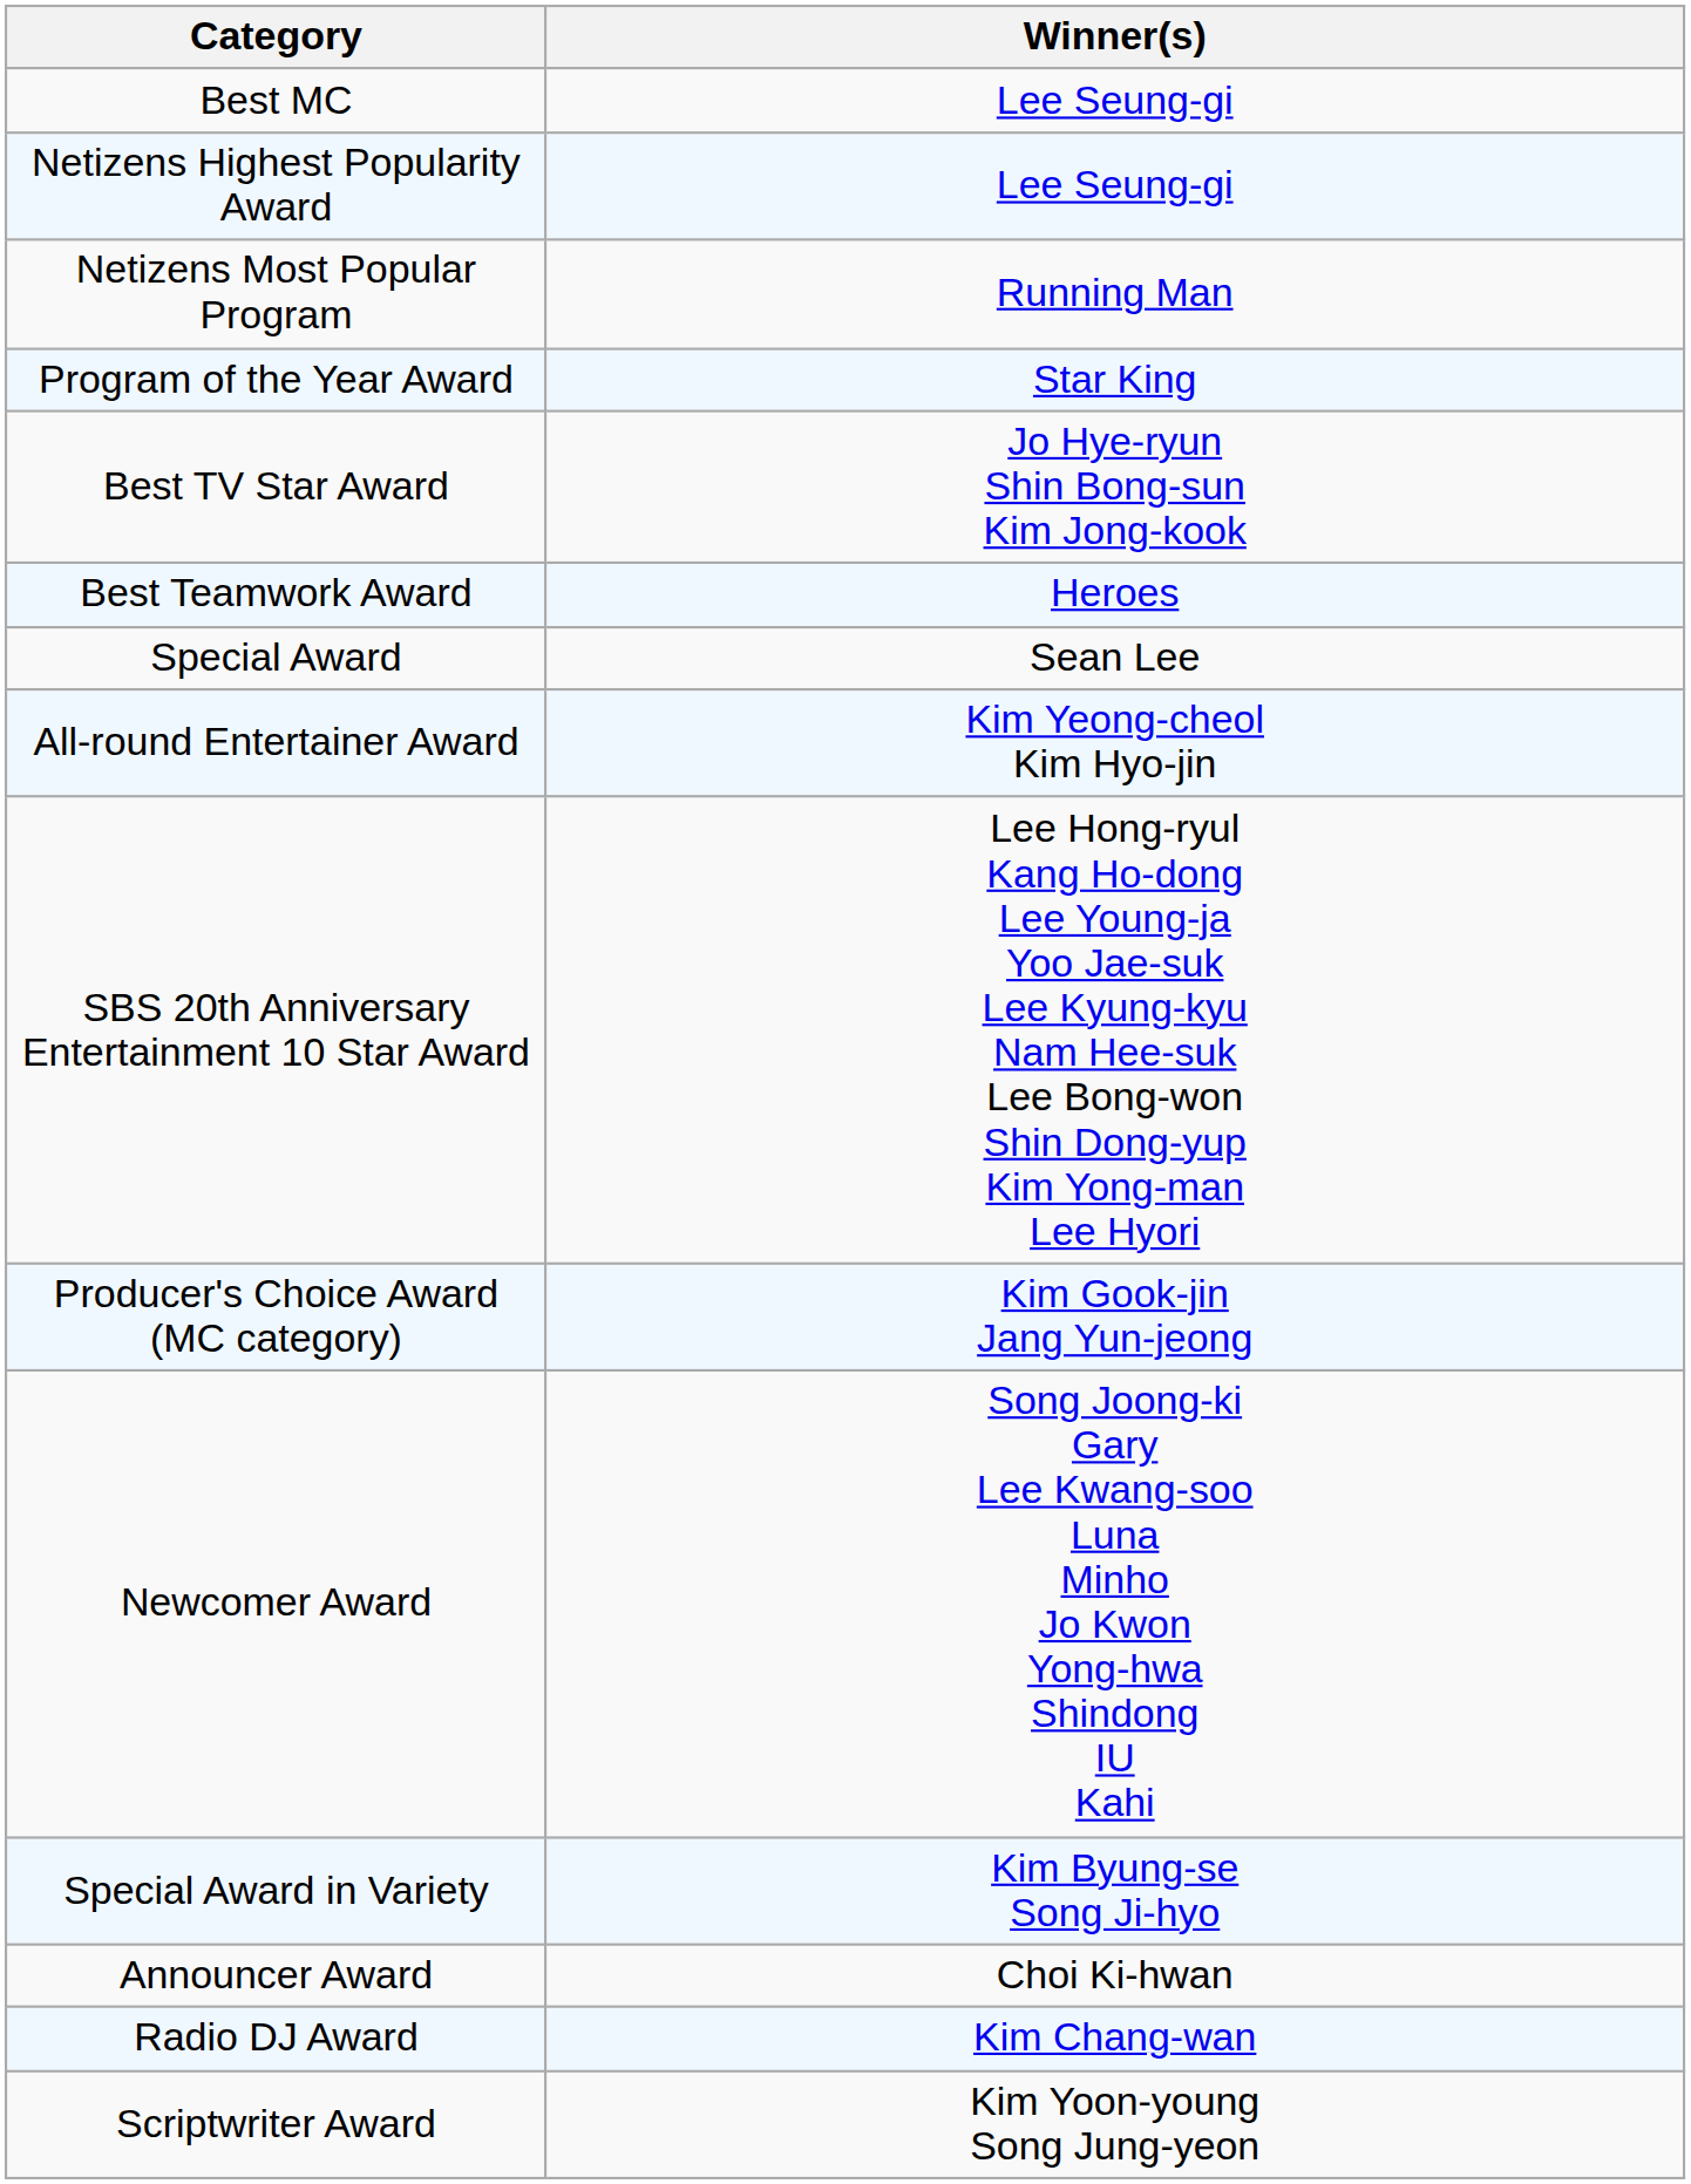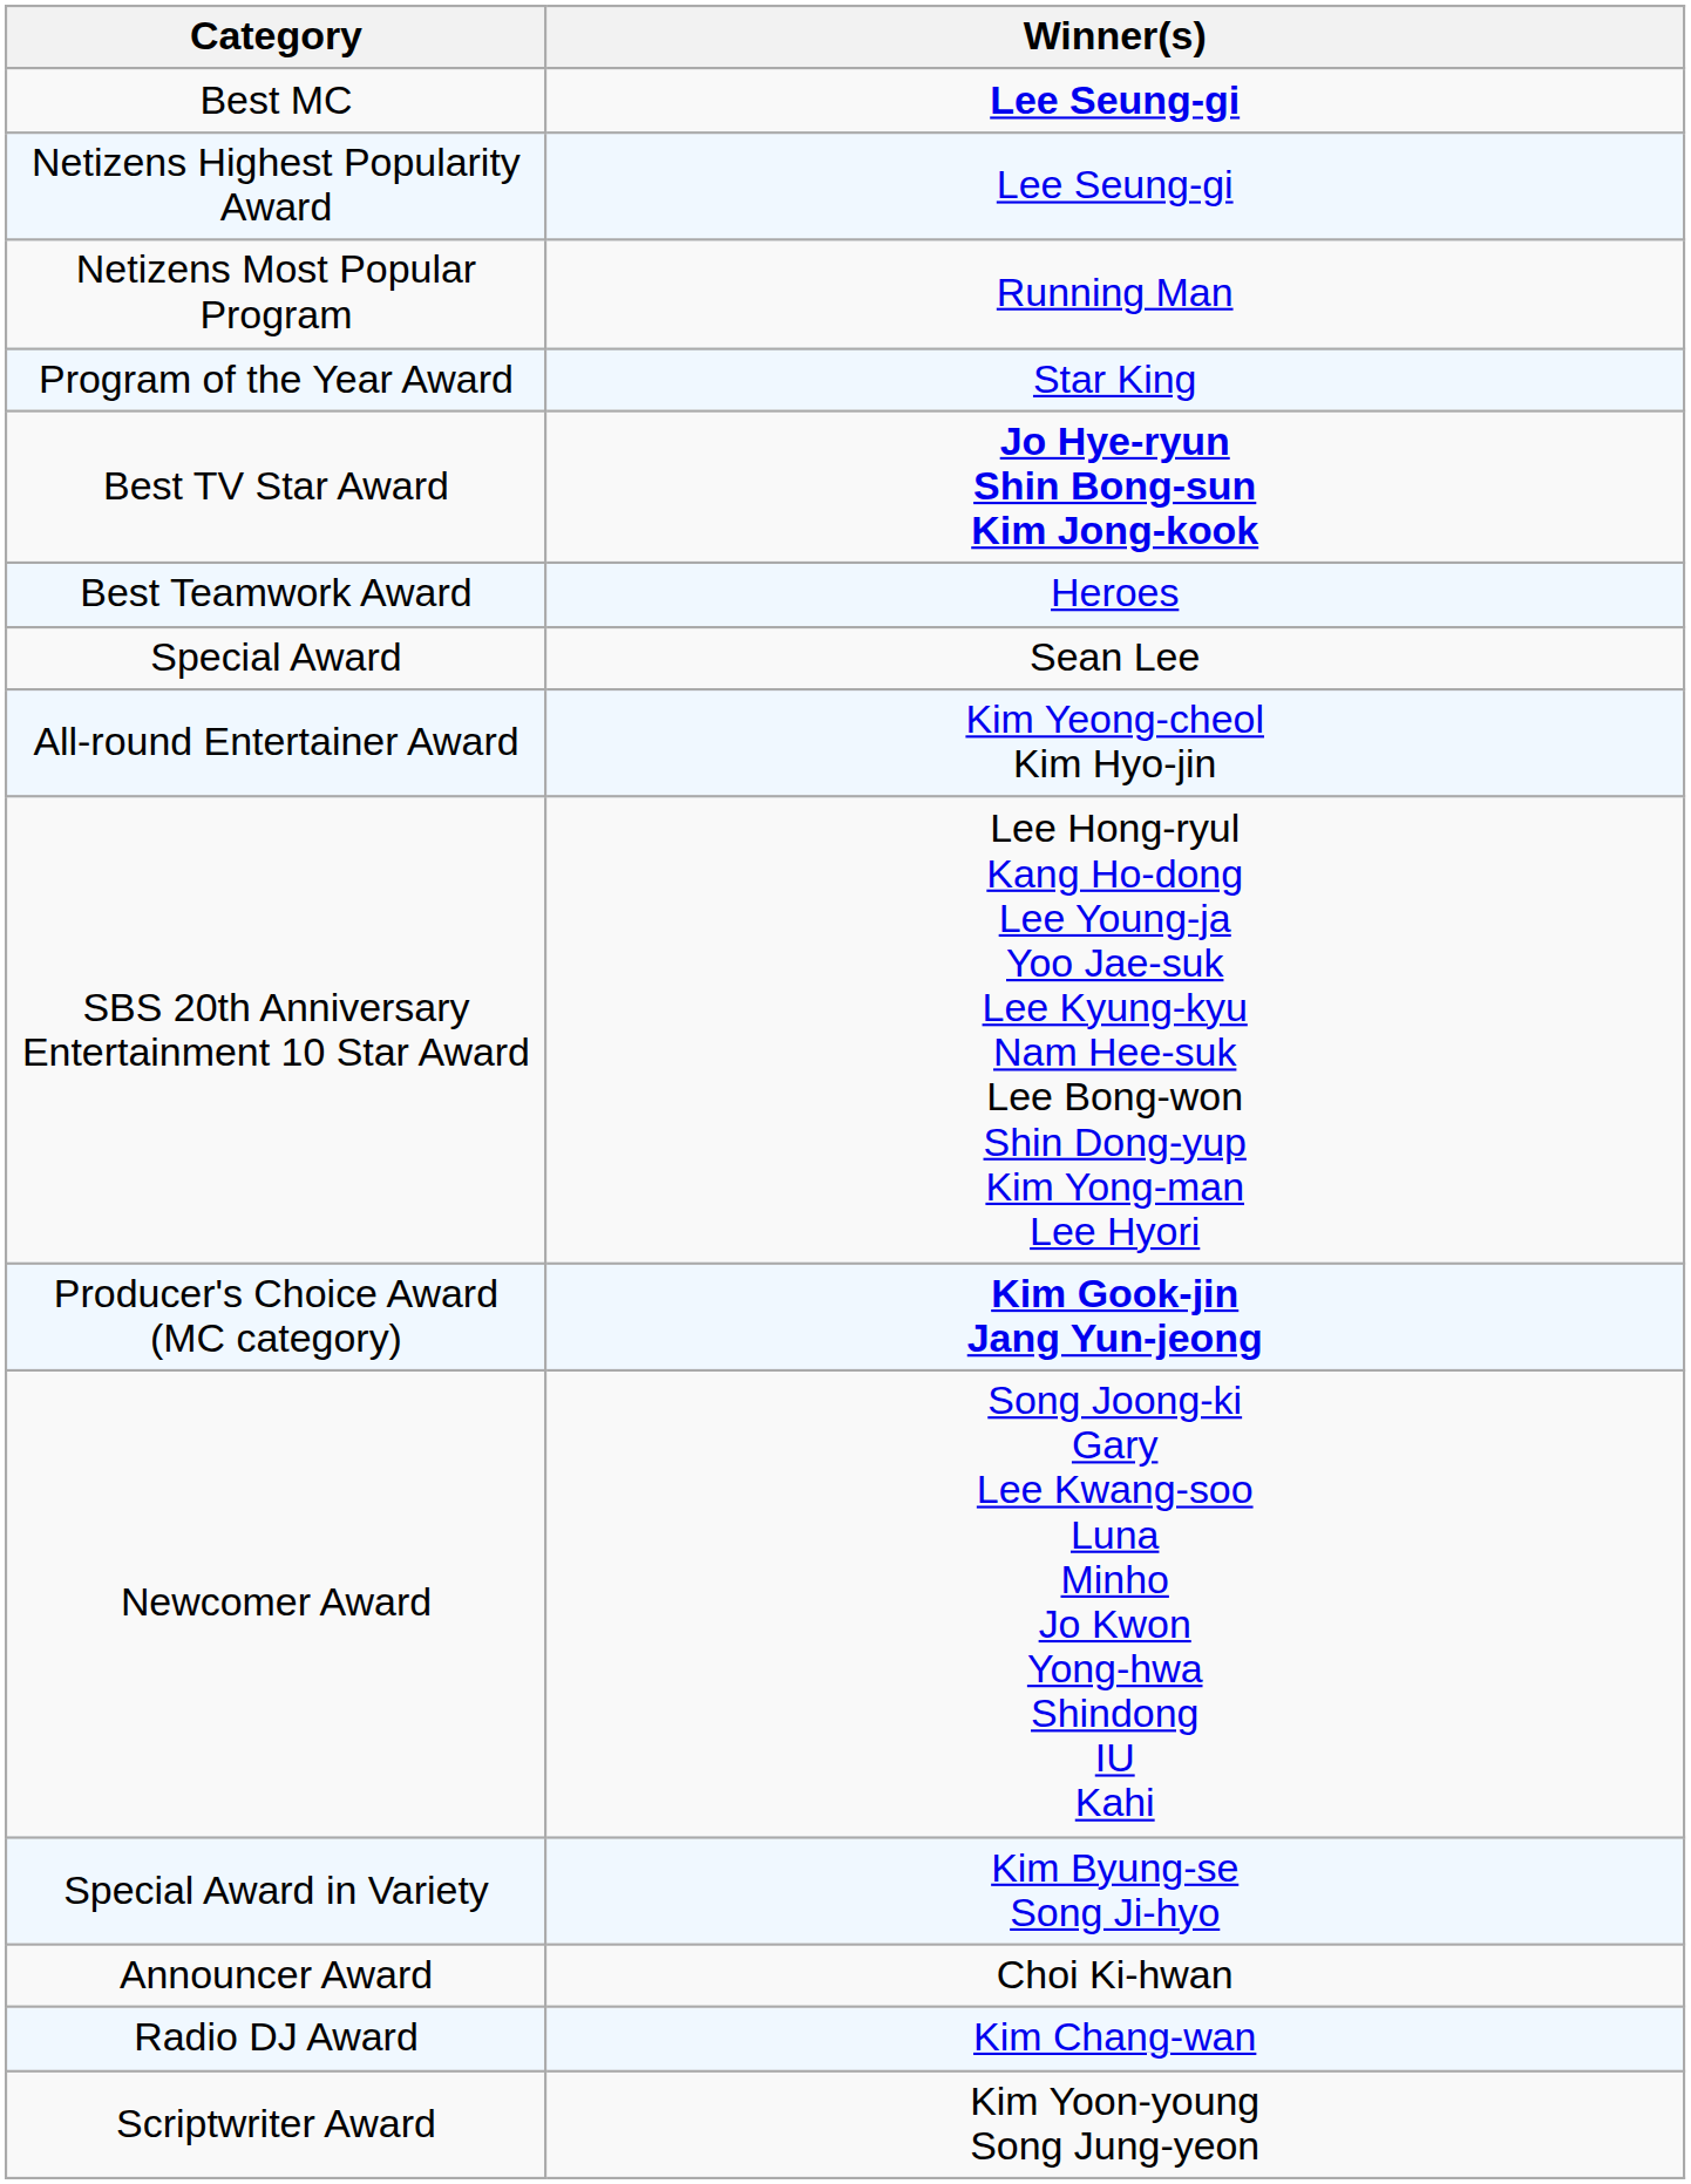Best MC | Winner(s): normal -> bold
Best TV Star Award | Winner(s): normal -> bold
Producer's Choice Award (MC category) | Winner(s): normal -> bold
